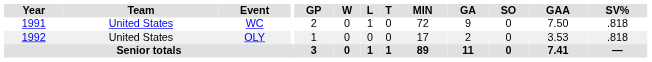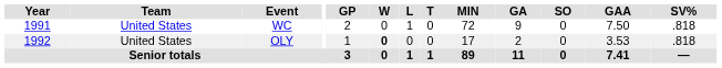OLY | W: normal -> bold
